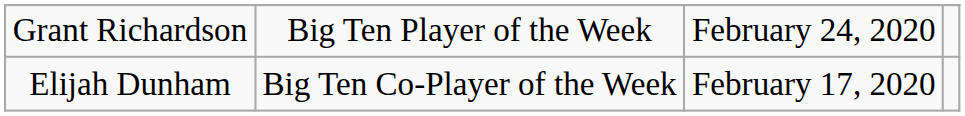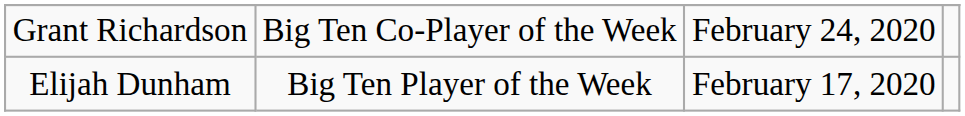Grant Richardson | column 2: Big Ten Player of the Week -> Big Ten Co-Player of the Week
Elijah Dunham | column 2: Big Ten Co-Player of the Week -> Big Ten Player of the Week
